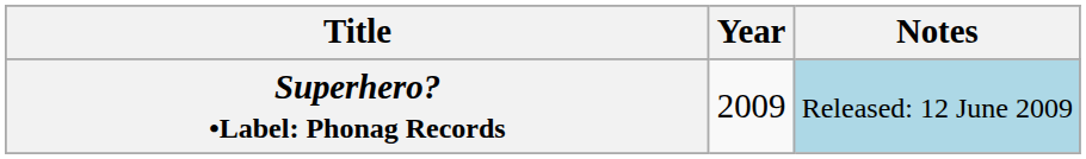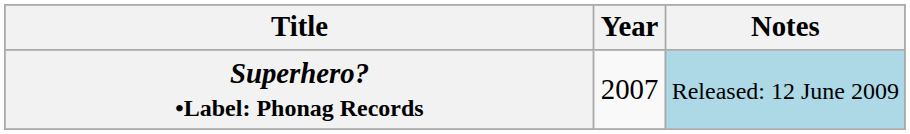Superhero? •Label: Phonag Records | Year: 2009 -> 2007
